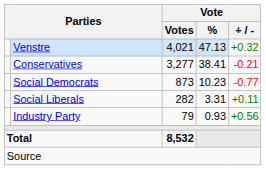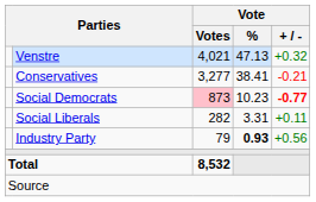Social Democrats | Vote / Votes: no background -> pink background
Social Democrats | Vote / + / -: normal -> bold
Industry Party | Vote / %: normal -> bold
